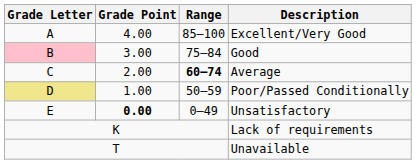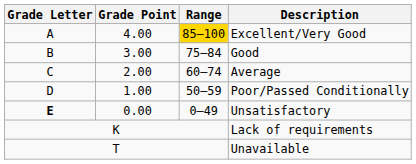Excellent/Very Good | Range: no background -> gold background
Good | Grade Letter: pink background -> no background
Average | Range: bold -> normal
Poor/Passed Conditionally | Grade Letter: khaki background -> no background
Unsatisfactory | Grade Letter: normal -> bold
Unsatisfactory | Grade Point: bold -> normal
